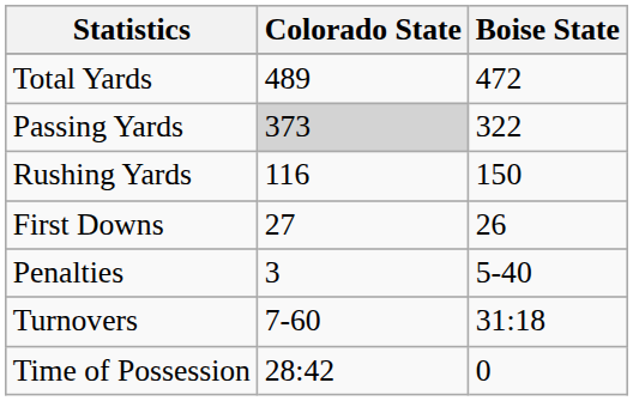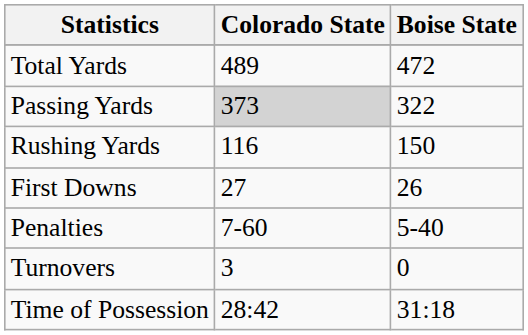Penalties | Colorado State: 3 -> 7-60
Turnovers | Colorado State: 7-60 -> 3
Turnovers | Boise State: 31:18 -> 0
Time of Possession | Boise State: 0 -> 31:18
